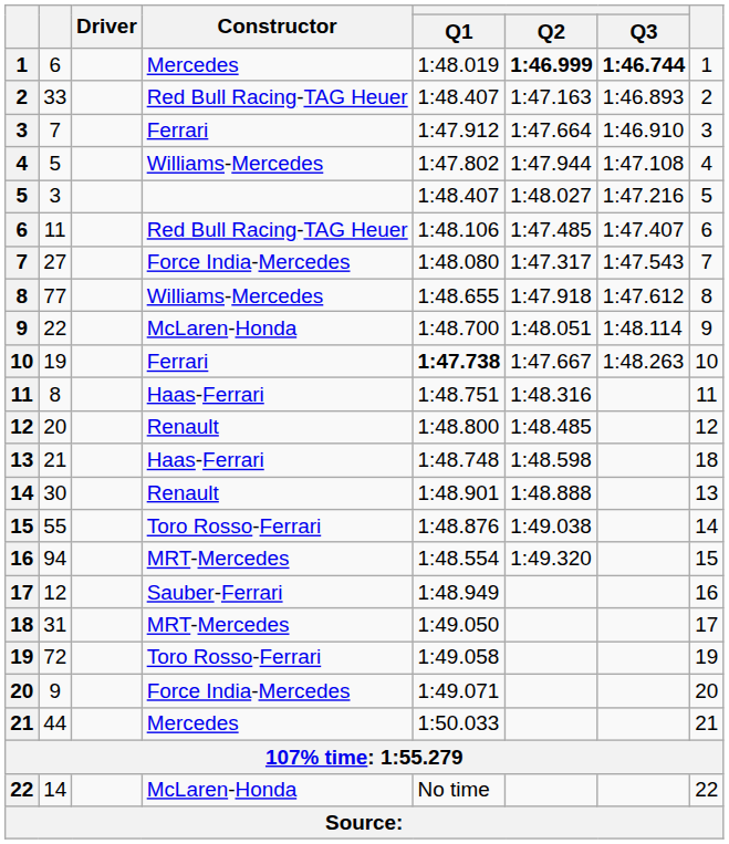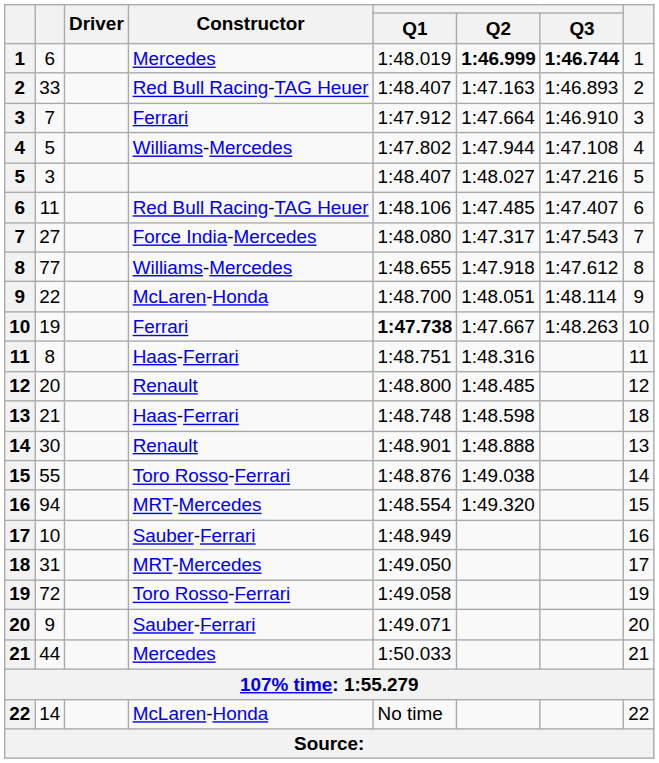row 19 | column 2: 12 -> 10
row 22 | Constructor: Force India-Mercedes -> Sauber-Ferrari
